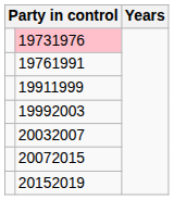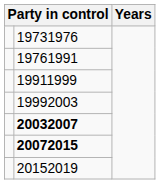19731976 | column 2: pink background -> no background
20032007 | column 2: normal -> bold
20072015 | column 2: normal -> bold
